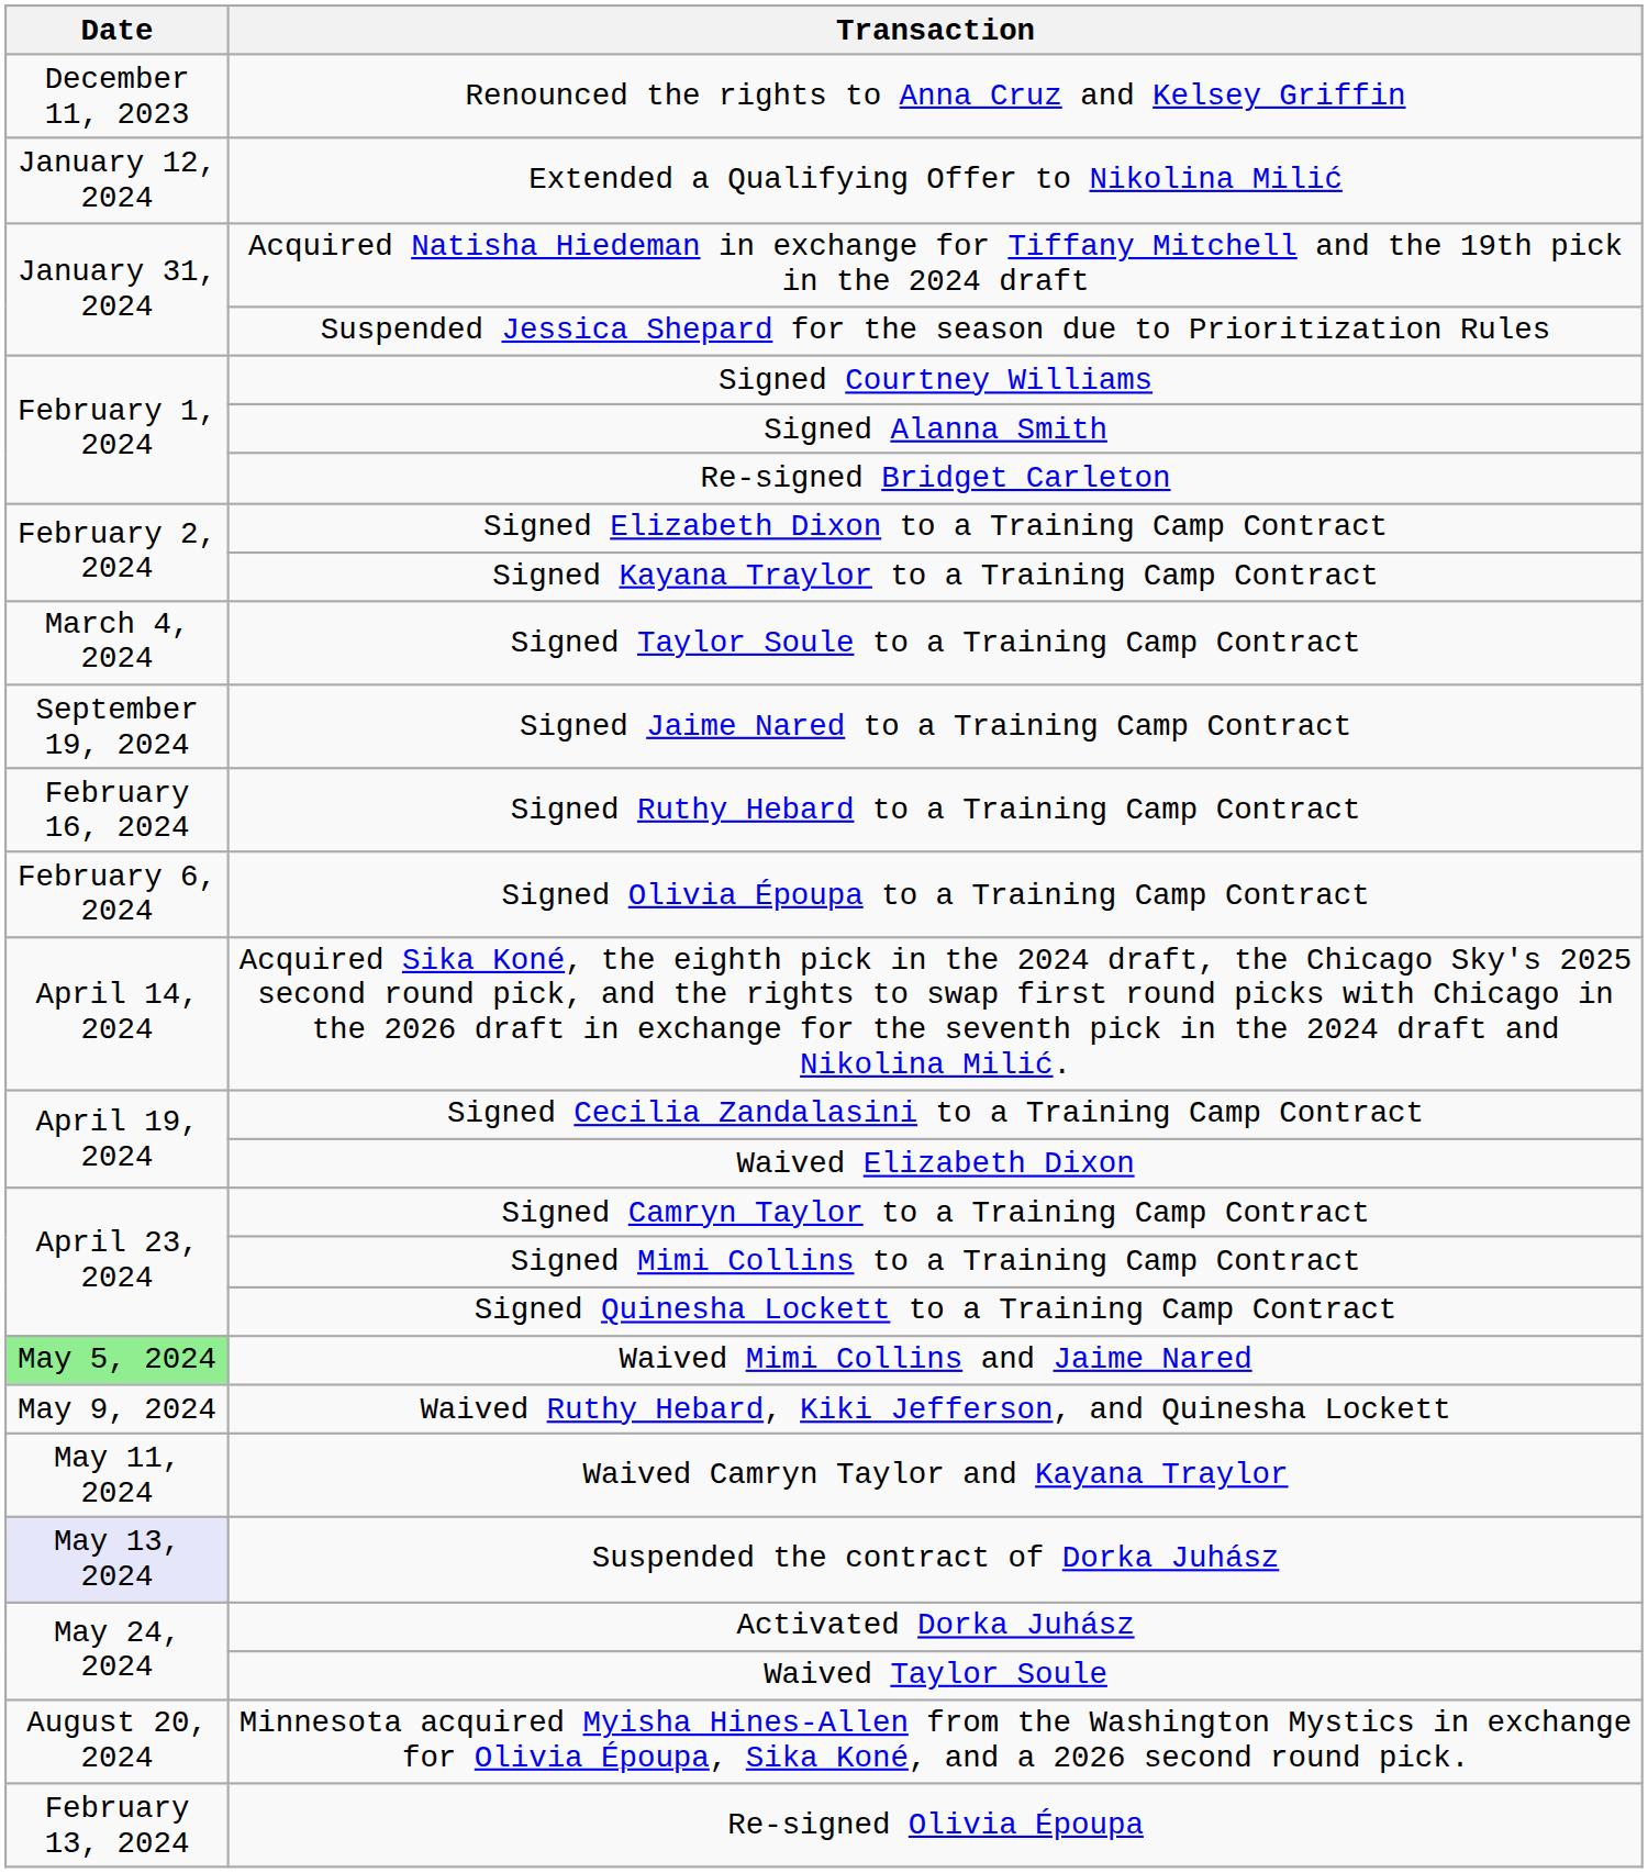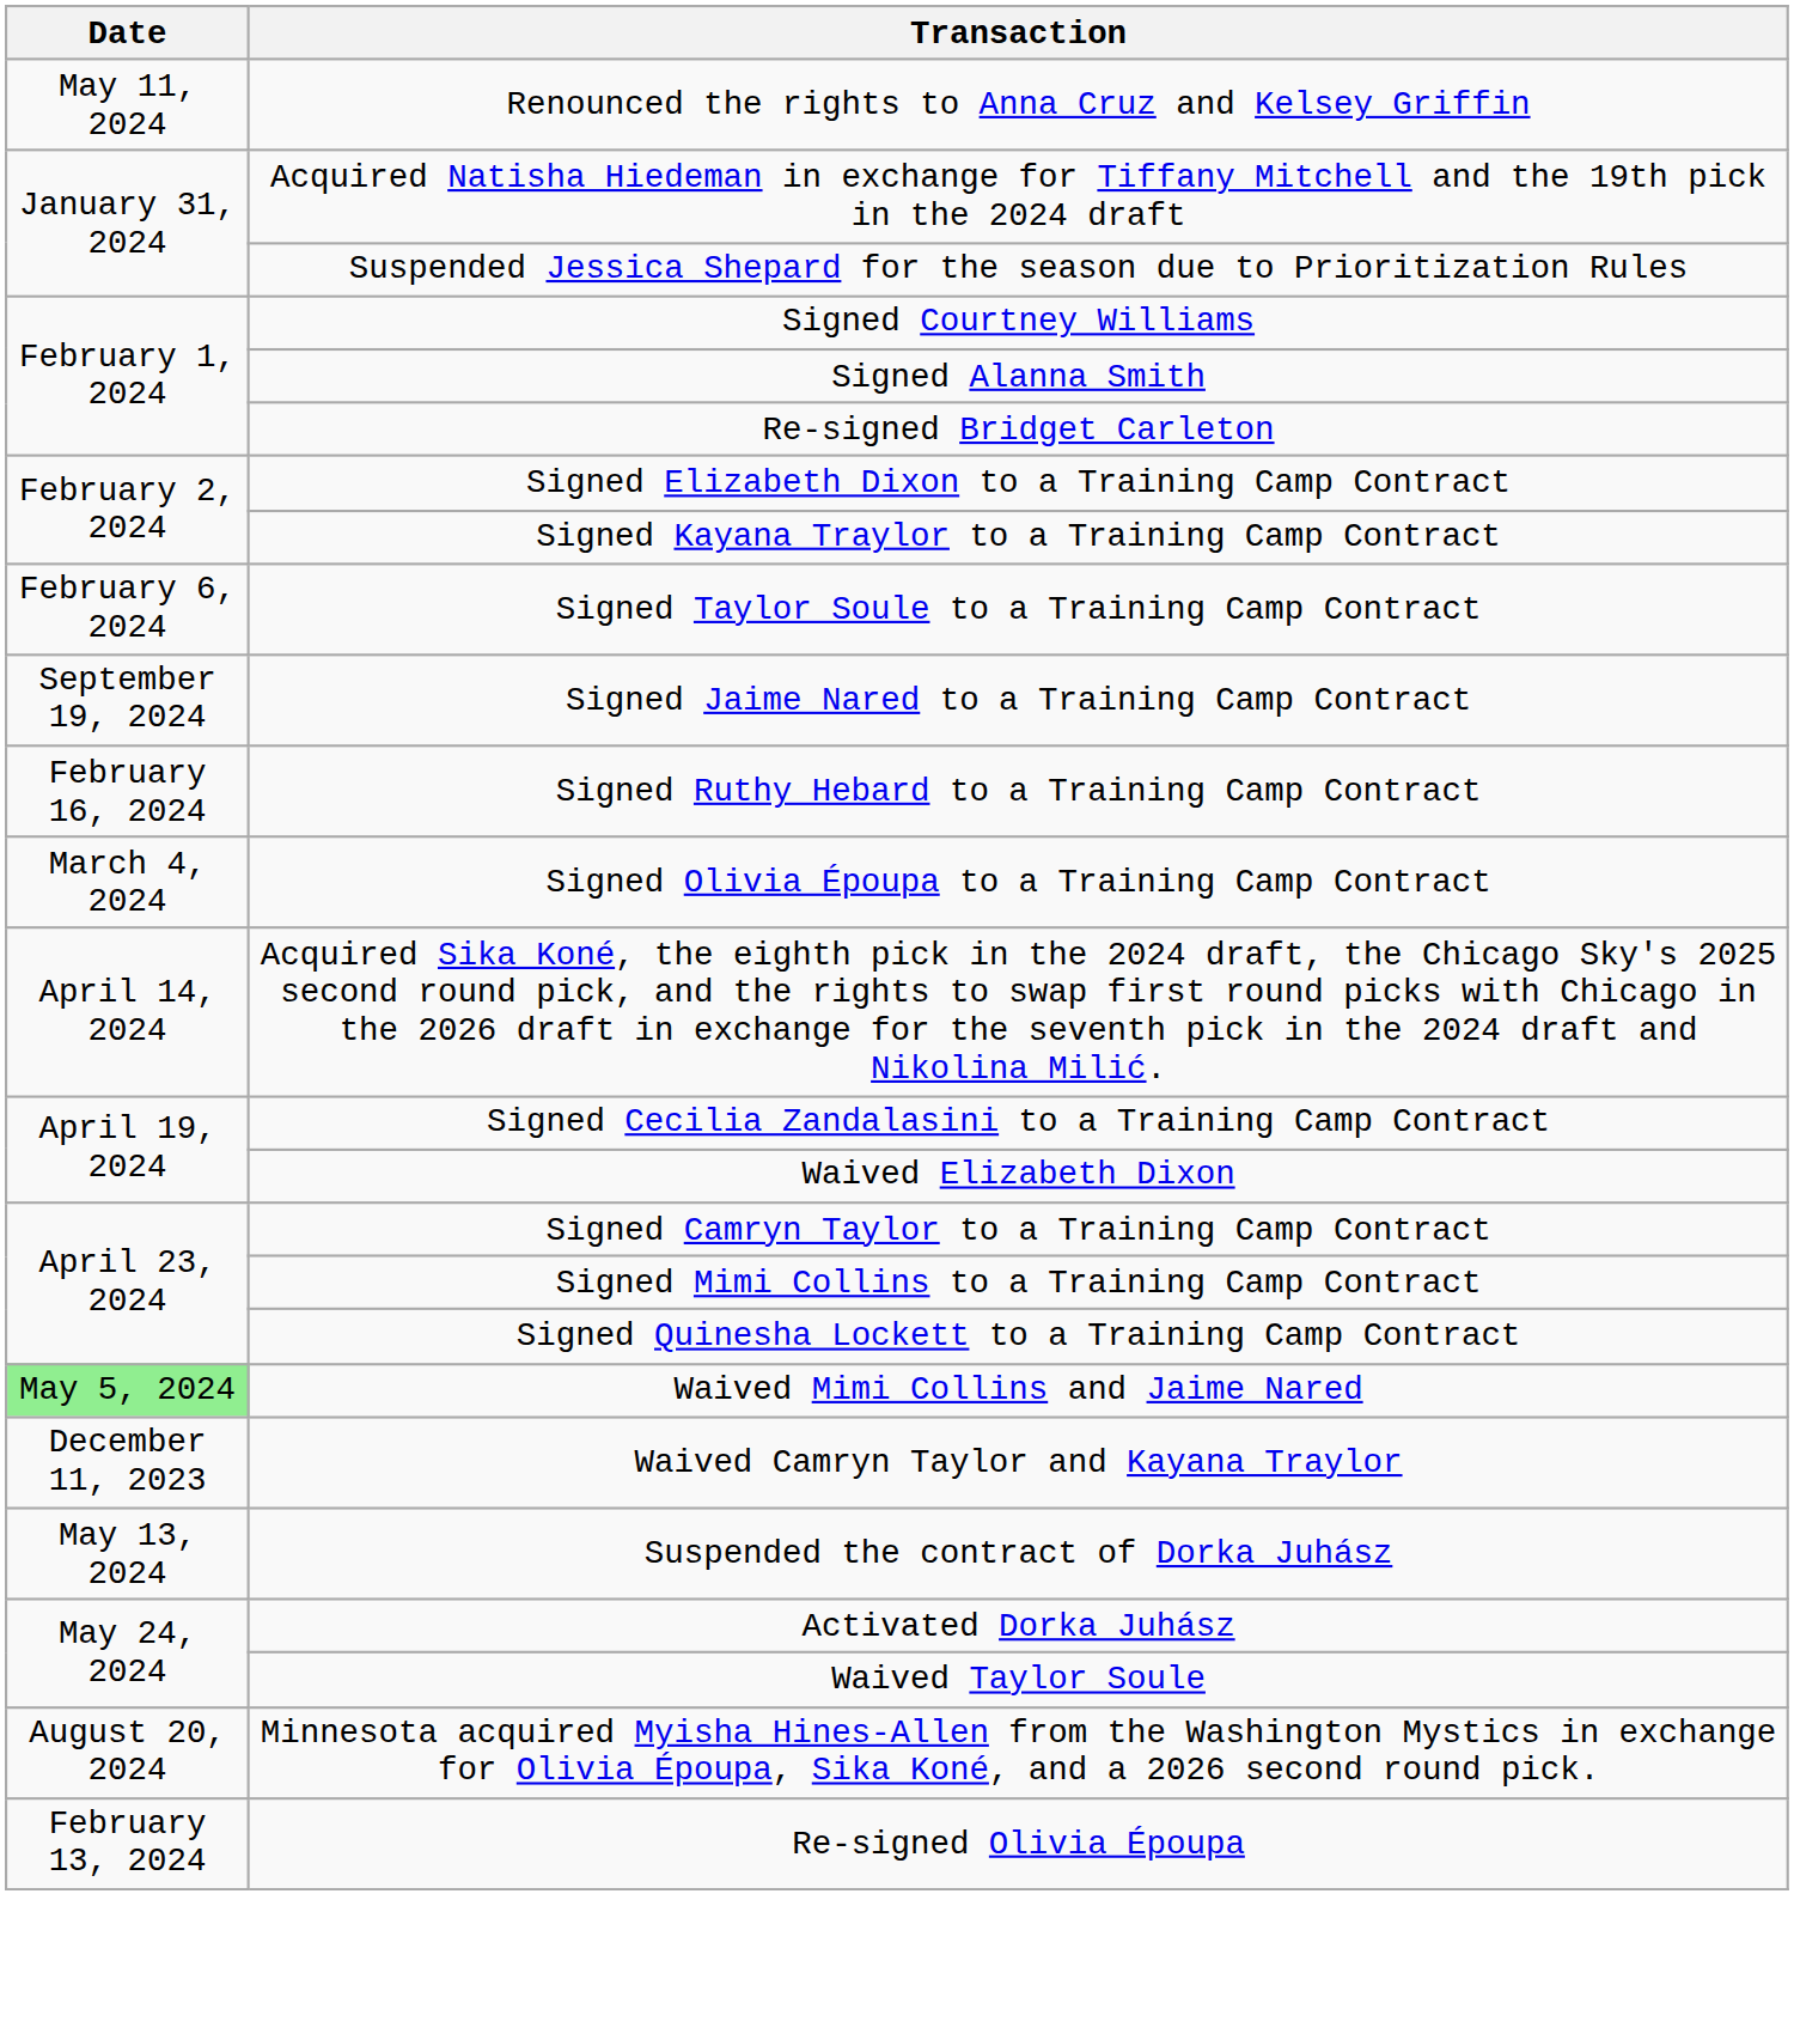Renounced the rights to Anna Cruz and Kelsey Griffin | Date: December 11, 2023 -> May 11, 2024
- row: January 12, 2024 | Extended a Qualifying Offer to Nikolina Milić
Signed Taylor Soule to a Training Camp Contract | Date: March 4, 2024 -> February 6, 2024
Signed Olivia Époupa to a Training Camp Contract | Date: February 6, 2024 -> March 4, 2024
- row: May 9, 2024 | Waived Ruthy Hebard, Kiki Jefferson, and Quinesha Lockett
Waived Camryn Taylor and Kayana Traylor | Date: May 11, 2024 -> December 11, 2023
Suspended the contract of Dorka Juhász | Date: lavender background -> no background
